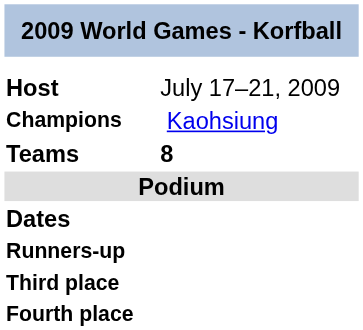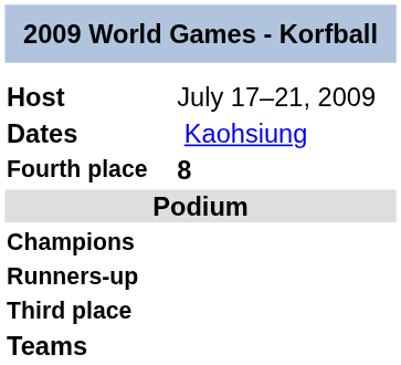row 3 | column 1: Champions -> Dates
row 4 | column 1: Teams -> Fourth place
row 6 | column 1: Dates -> Champions
row 9 | column 1: Fourth place -> Teams
